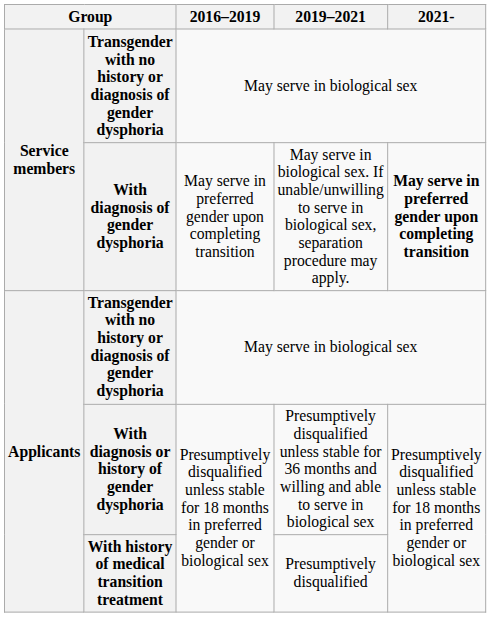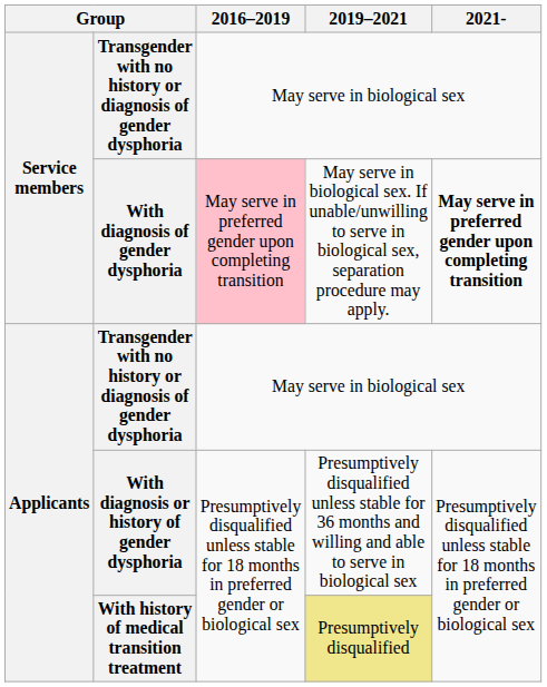With diagnosis of gender dysphoria | 2016–2019: no background -> pink background
With history of medical transition treatment | 2019–2021: no background -> khaki background
